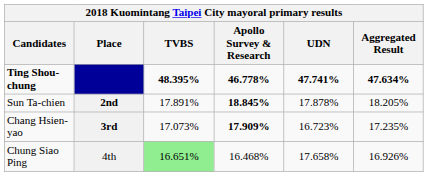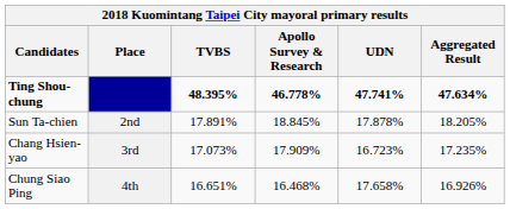Sun Ta-chien | Place: bold -> normal
Sun Ta-chien | Apollo Survey & Research: bold -> normal
Chang Hsien-yao | Place: bold -> normal
Chang Hsien-yao | Apollo Survey & Research: bold -> normal
Chung Siao Ping | TVBS: lightgreen background -> no background
